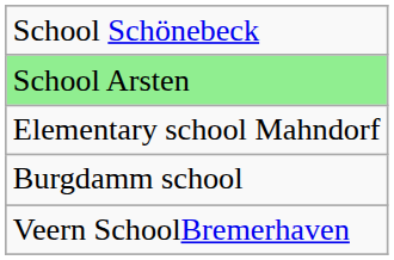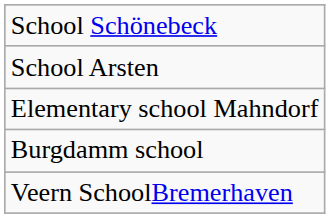row 2 | column 1: lightgreen background -> no background
